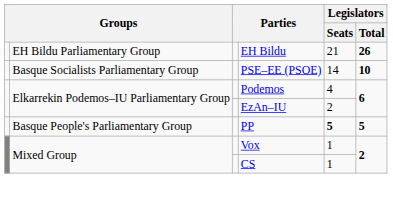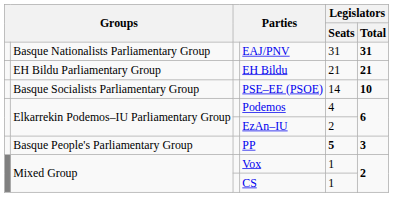+ row: Basque Nationalists Parliamentary Group | EAJ/PNV | 31 | 31
EH Bildu | Legislators / Total: 26 -> 21
PP | Legislators / Total: 5 -> 3
